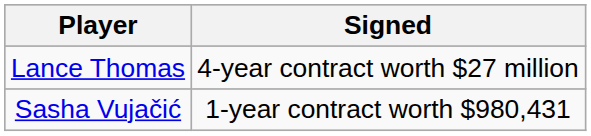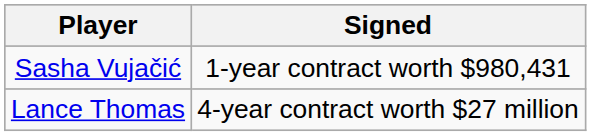rows swapped: Lance Thomas <-> Sasha Vujačić
